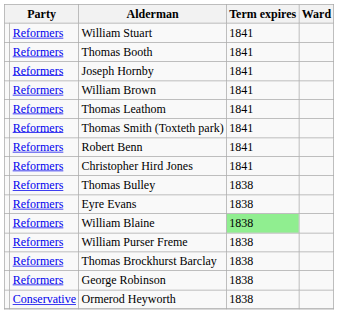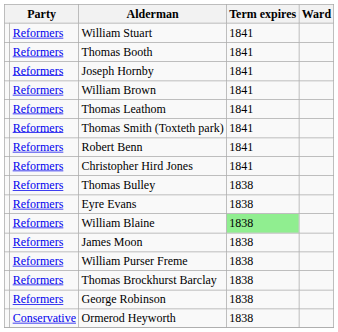+ row: Reformers | James Moon | 1838
